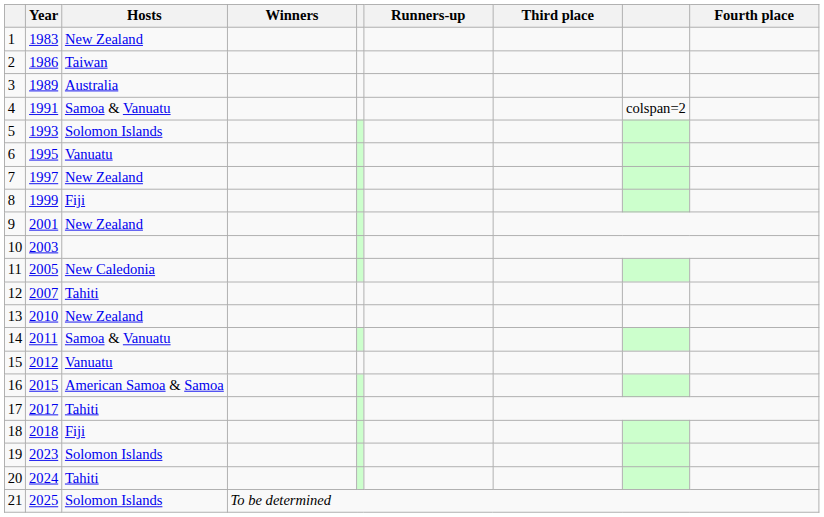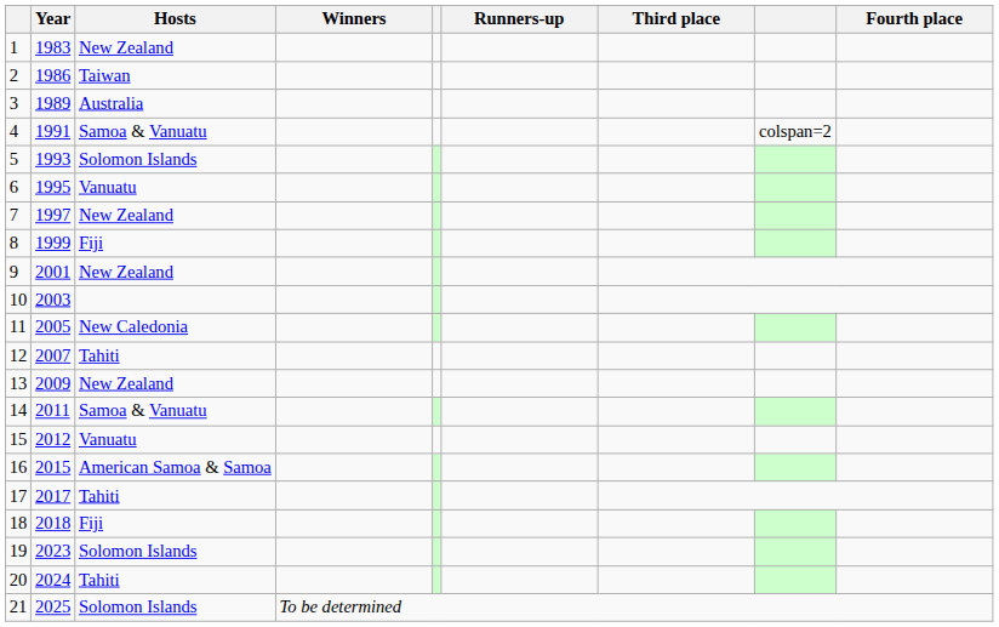13 | Year: 2010 -> 2009
